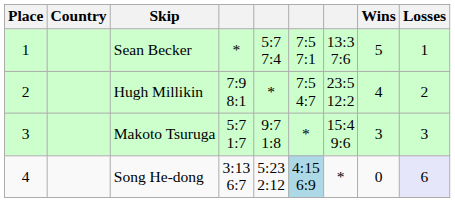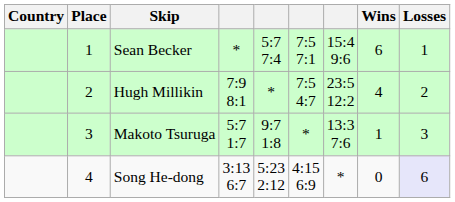columns swapped: Place <-> Country
Sean Becker | column 7: 13:3 7:6 -> 15:4 9:6
Sean Becker | Wins: 5 -> 6
Makoto Tsuruga | column 7: 15:4 9:6 -> 13:3 7:6
Makoto Tsuruga | Wins: 3 -> 1
Song He-dong | column 6: lightblue background -> no background
